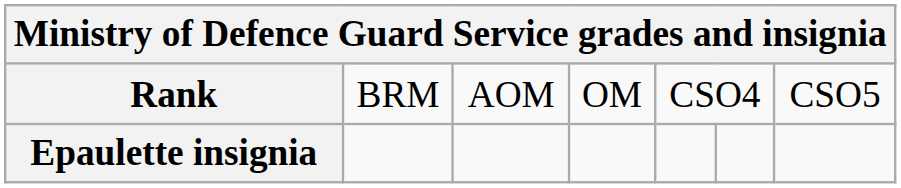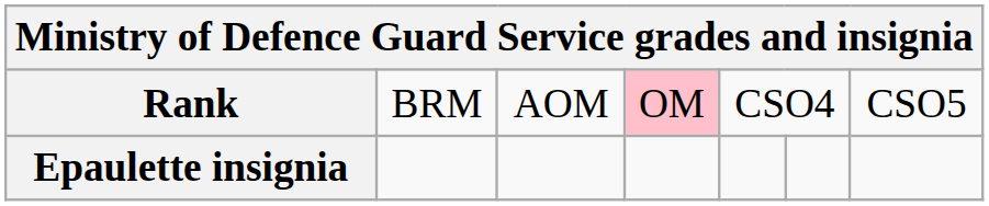Rank | column 4: no background -> pink background
